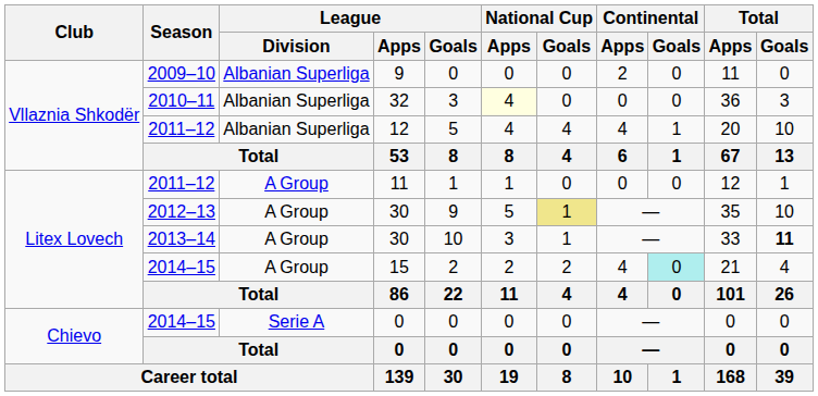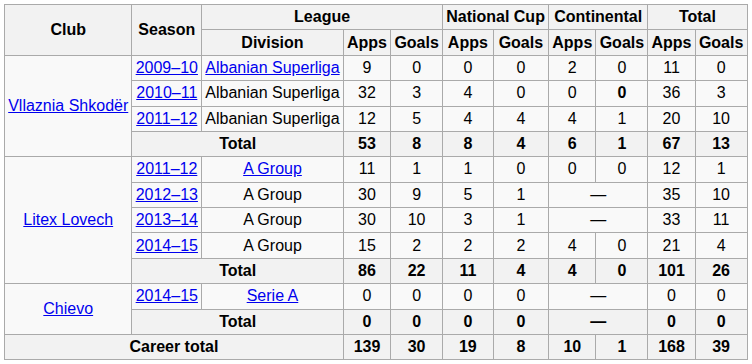32 | National Cup / Apps: lightyellow background -> no background
32 | Continental / Goals: normal -> bold
2012–13 / 30 | National Cup / Goals: khaki background -> no background
2013–14 / 30 | Total / Goals: bold -> normal
15 | Continental / Goals: paleturquoise background -> no background
